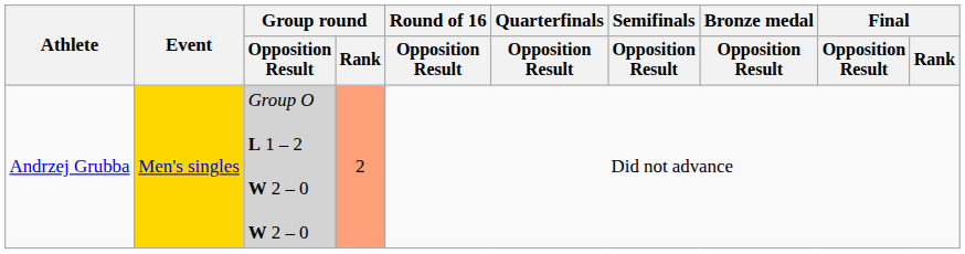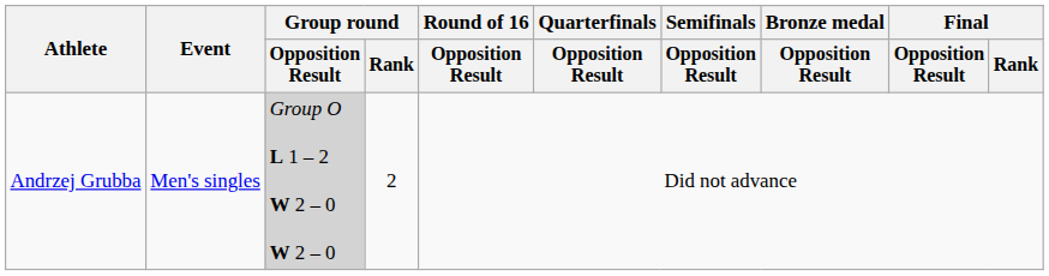Andrzej Grubba | Event: gold background -> no background
Andrzej Grubba | Group round / Rank: lightsalmon background -> no background
